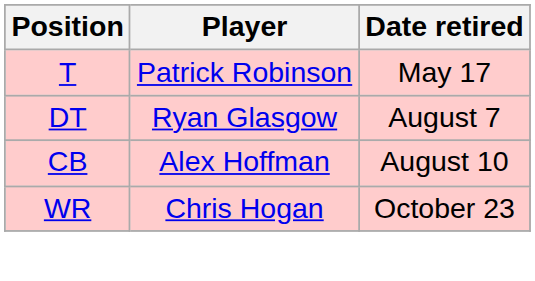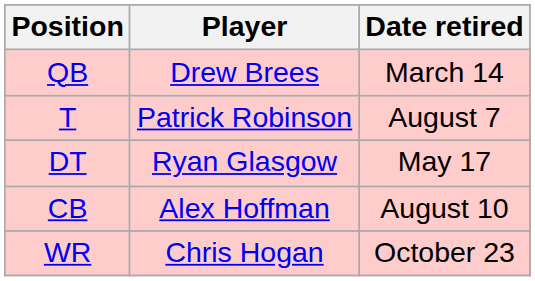+ row: QB | Drew Brees | March 14
T | Date retired: May 17 -> August 7
DT | Date retired: August 7 -> May 17
